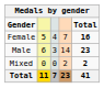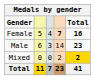Female | column 4: normal -> bold
Mixed | Total: no background -> gold background
